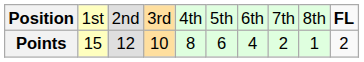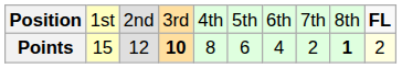Points | column 4: normal -> bold
Points | column 9: normal -> bold
Points | column 10: no background -> lightyellow background
